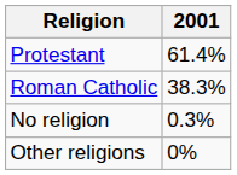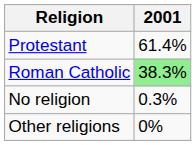Roman Catholic | 2001: no background -> lightgreen background
